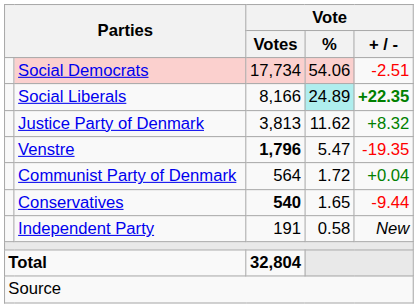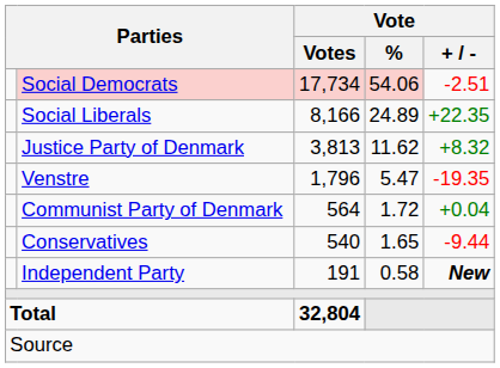Social Liberals | Vote / %: paleturquoise background -> no background
Social Liberals | Vote / + / -: bold -> normal
Venstre | Vote / Votes: bold -> normal
Conservatives | Vote / Votes: bold -> normal
Independent Party | Vote / + / -: normal -> bold
